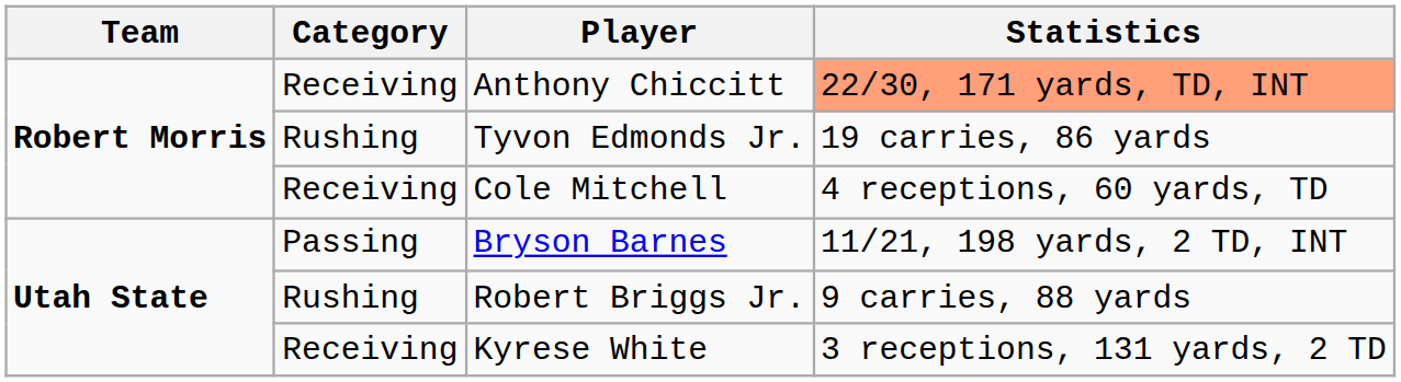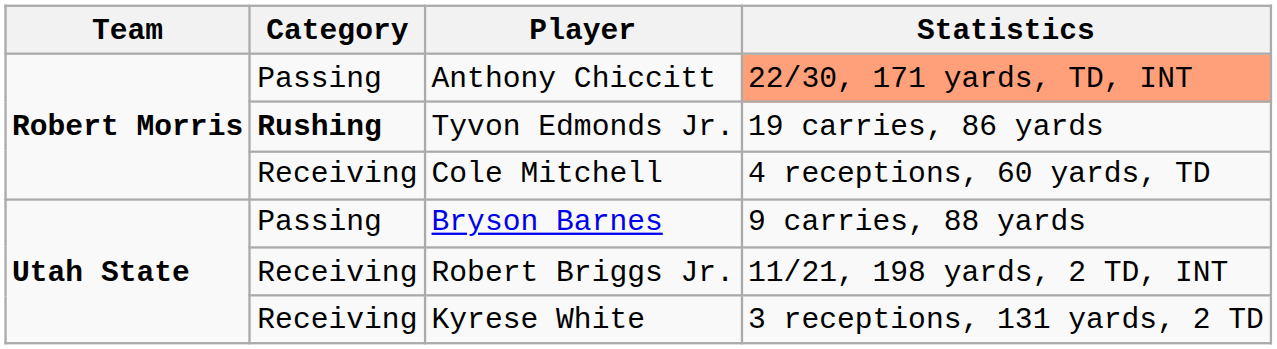Anthony Chiccitt | Category: Receiving -> Passing
Tyvon Edmonds Jr. | Category: normal -> bold
Bryson Barnes | Statistics: 11/21, 198 yards, 2 TD, INT -> 9 carries, 88 yards
Robert Briggs Jr. | Category: Rushing -> Receiving
Robert Briggs Jr. | Statistics: 9 carries, 88 yards -> 11/21, 198 yards, 2 TD, INT
